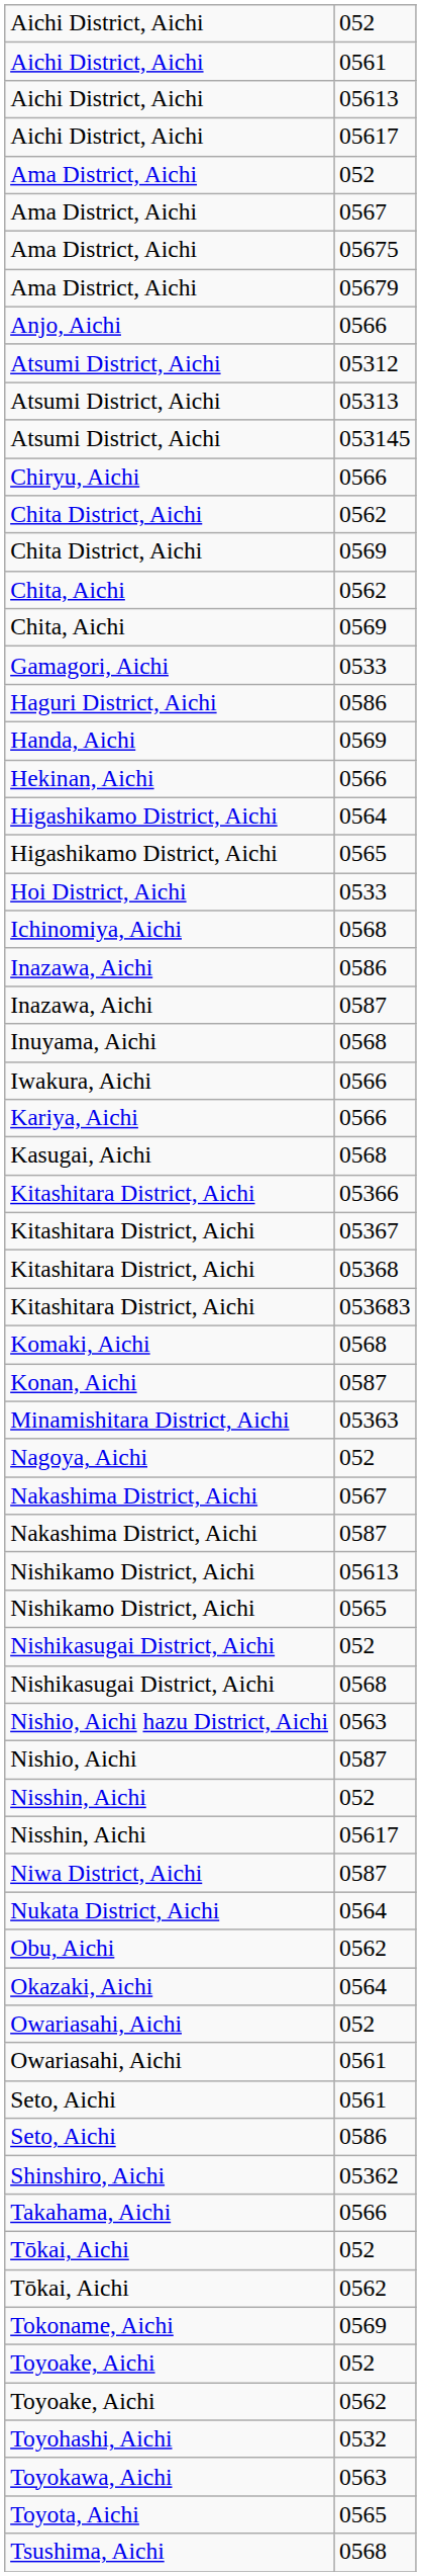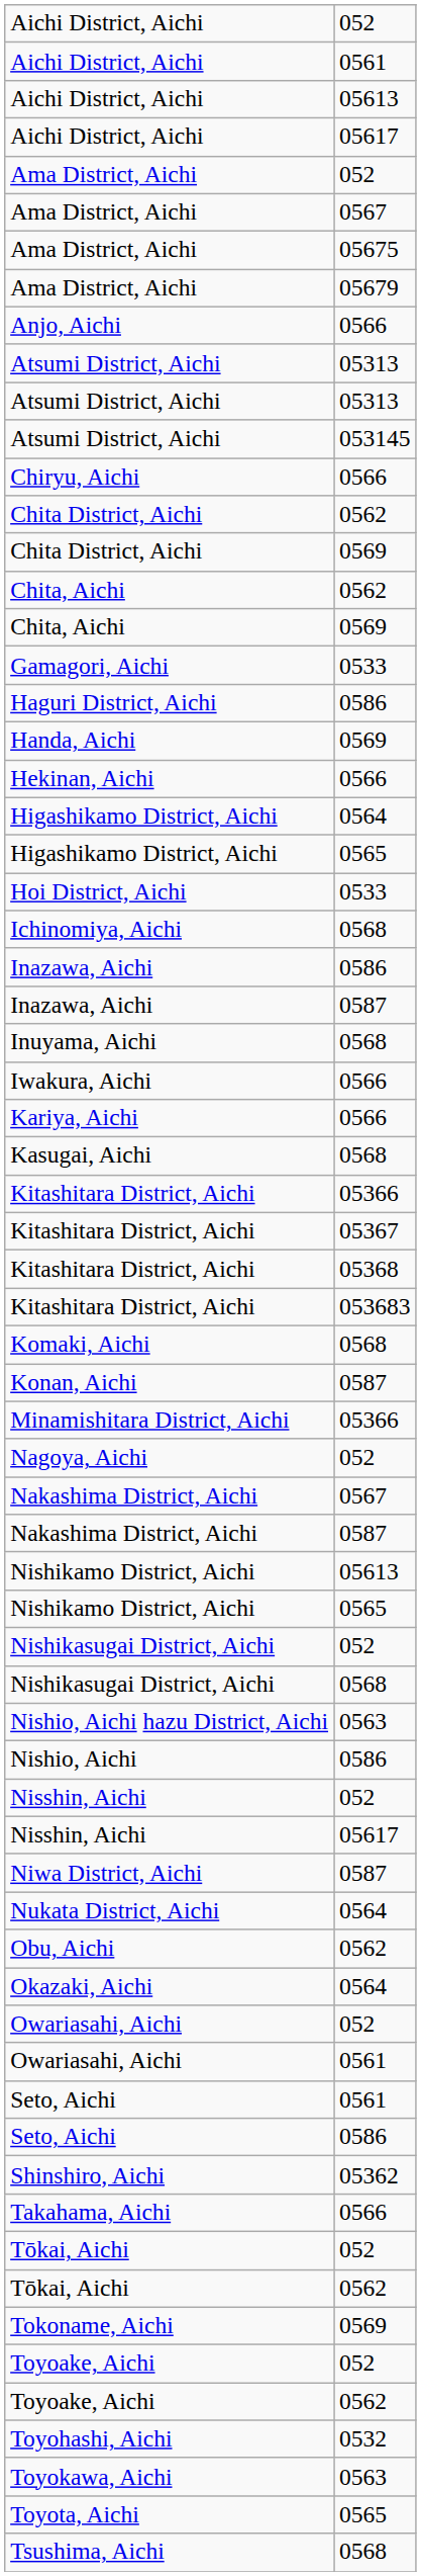row 10 | column 2: 05312 -> 05313
row 38 | column 2: 05363 -> 05366
row 47 | column 2: 0587 -> 0586
